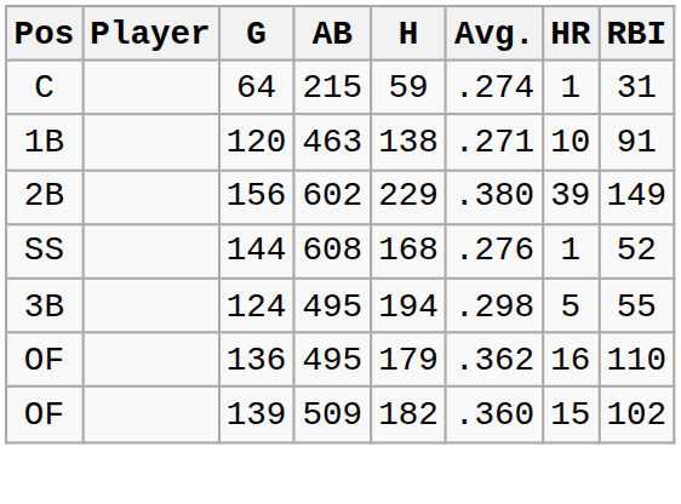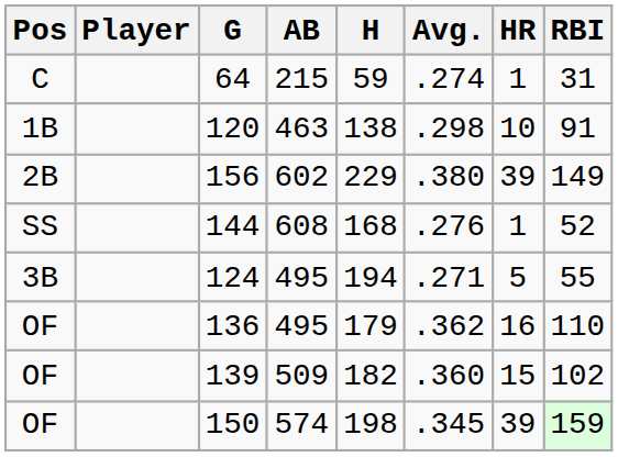120 | Avg.: .271 -> .298
124 | Avg.: .298 -> .271
+ row: OF | 150 | 574 | 198 | .345 | 39 | 159
